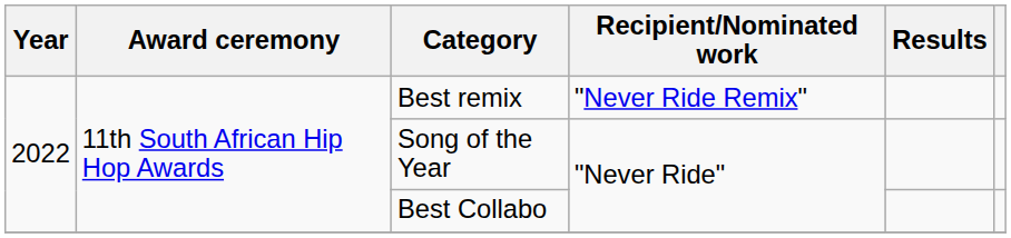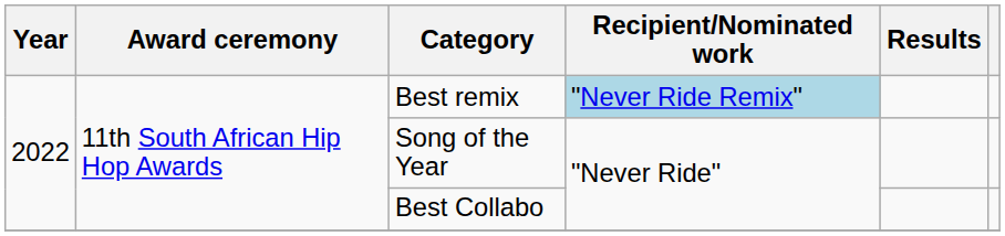Best remix | Recipient/Nominated work: no background -> lightblue background
